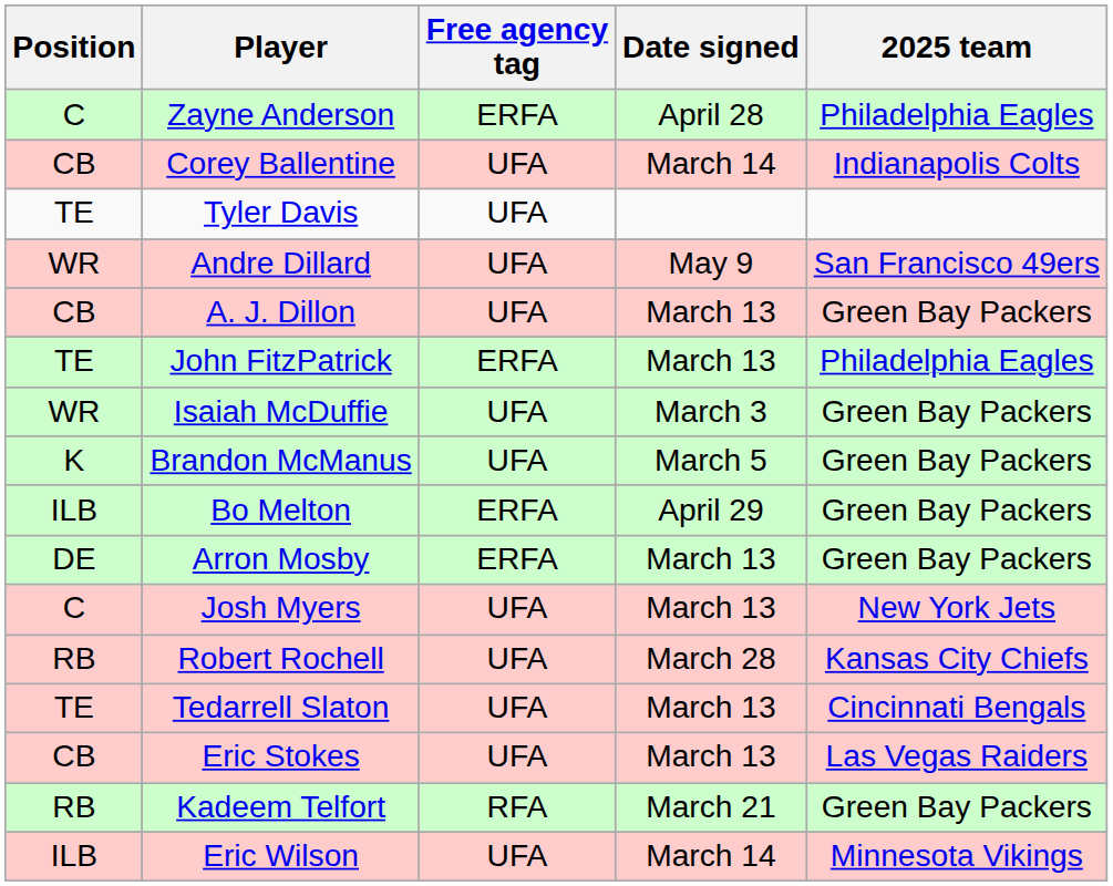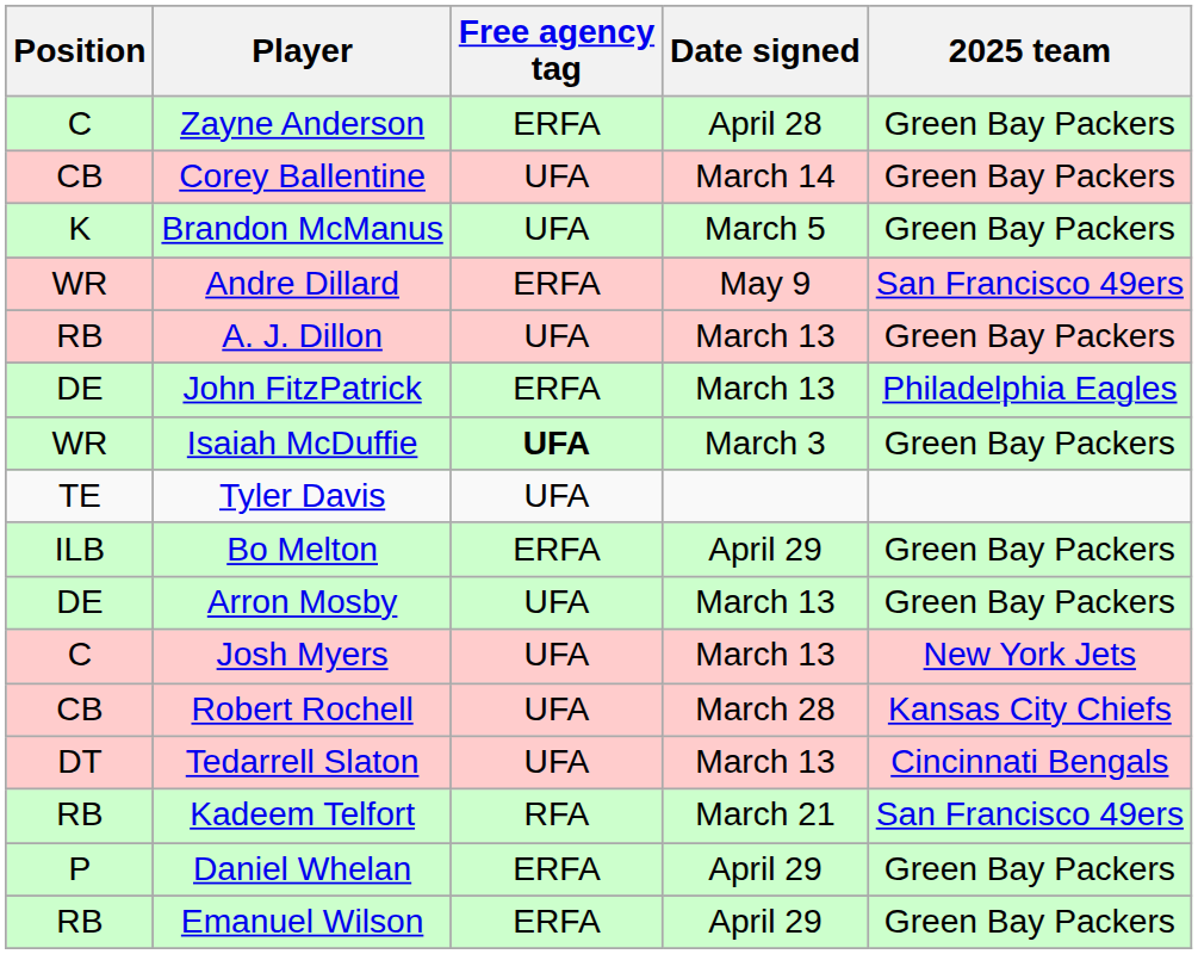Zayne Anderson | 2025 team: Philadelphia Eagles -> Green Bay Packers
Corey Ballentine | 2025 team: Indianapolis Colts -> Green Bay Packers
rows swapped: Tyler Davis <-> Brandon McManus
Andre Dillard | Free agency tag: UFA -> ERFA
A. J. Dillon | Position: CB -> RB
John FitzPatrick | Position: TE -> DE
Isaiah McDuffie | Free agency tag: normal -> bold
Arron Mosby | Free agency tag: ERFA -> UFA
Robert Rochell | Position: RB -> CB
Tedarrell Slaton | Position: TE -> DT
- row: CB | Eric Stokes | UFA | March 13 | Las Vegas Raiders
Kadeem Telfort | 2025 team: Green Bay Packers -> San Francisco 49ers
+ row: P | Daniel Whelan | ERFA | April 29 | Green Bay Packers
- row: ILB | Eric Wilson | UFA | March 14 | Minnesota Vikings
+ row: RB | Emanuel Wilson | ERFA | April 29 | Green Bay Packers
